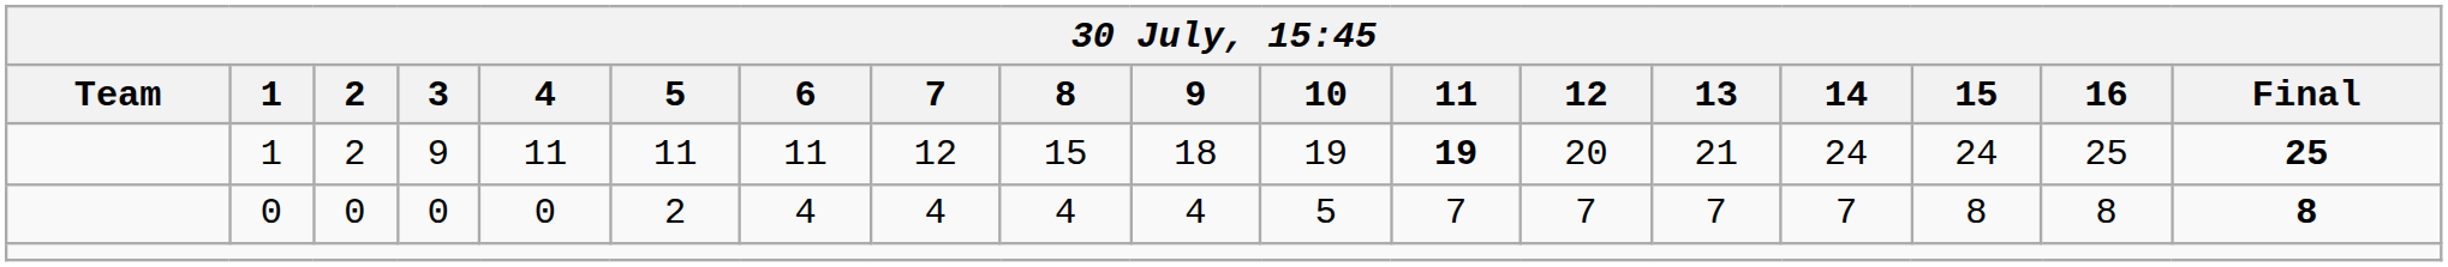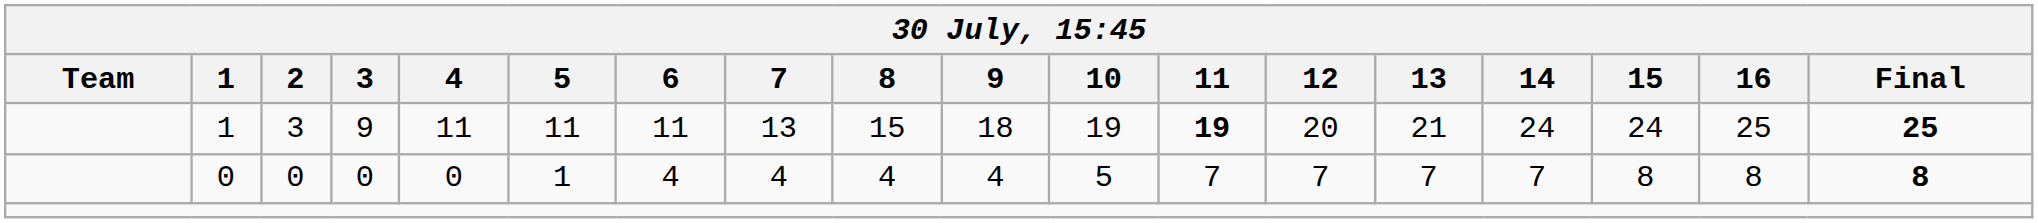row 3 | 2: 2 -> 3
row 3 | 7: 12 -> 13
row 4 | 5: 2 -> 1
